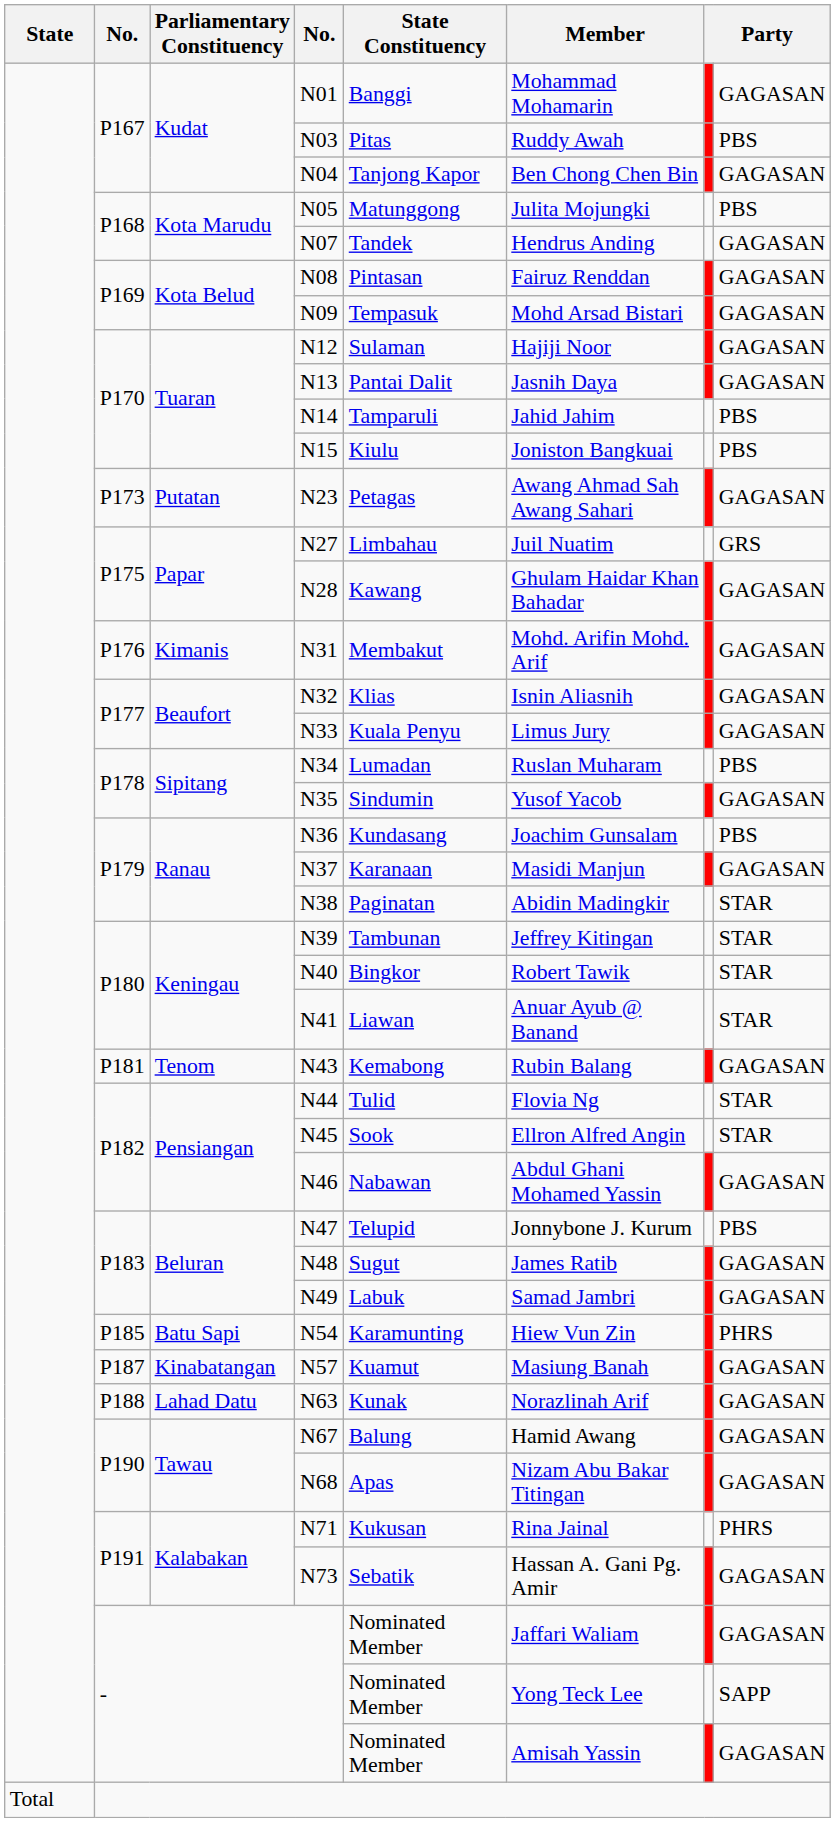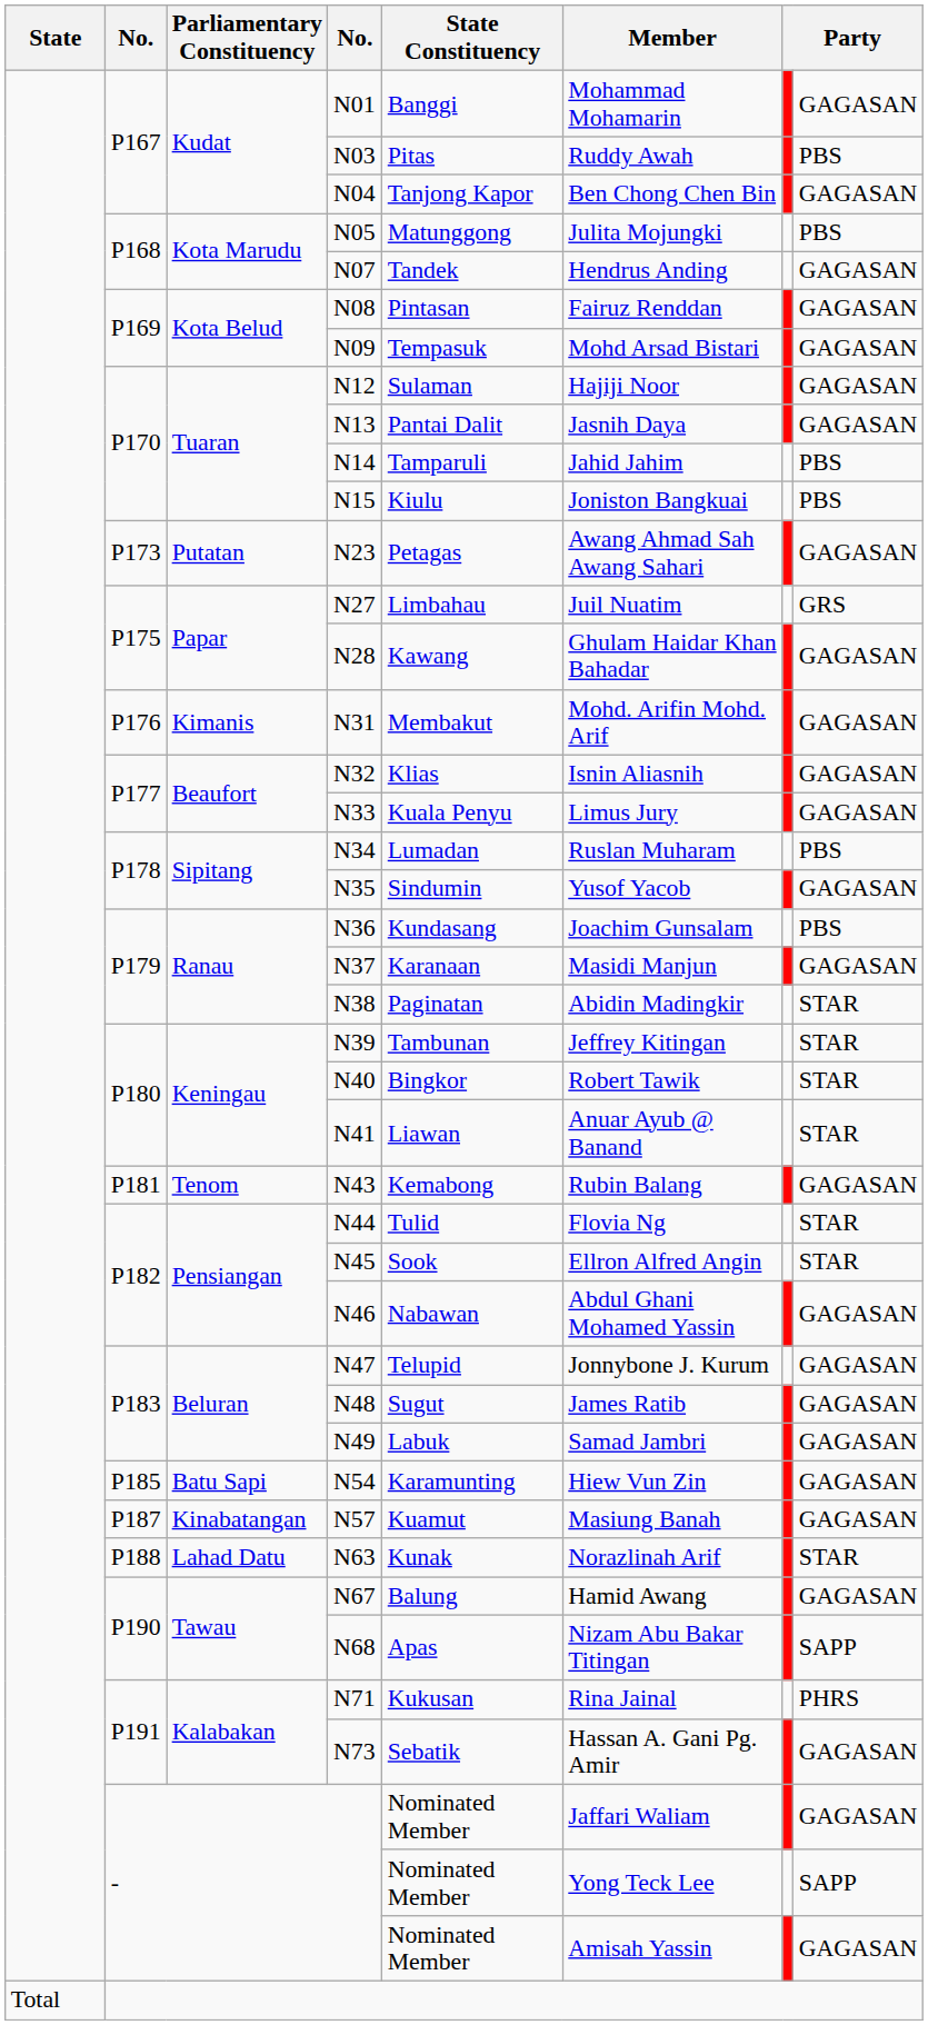N47 | column 8: PBS -> GAGASAN
N54 | column 8: PHRS -> GAGASAN
N63 | column 8: GAGASAN -> STAR
N68 | column 8: GAGASAN -> SAPP
